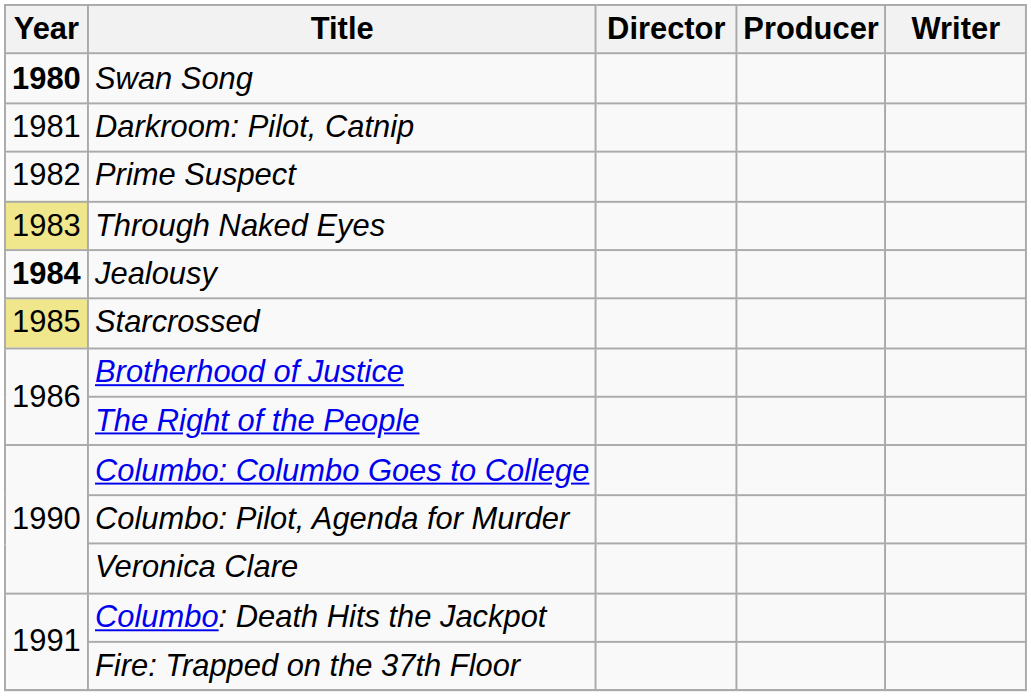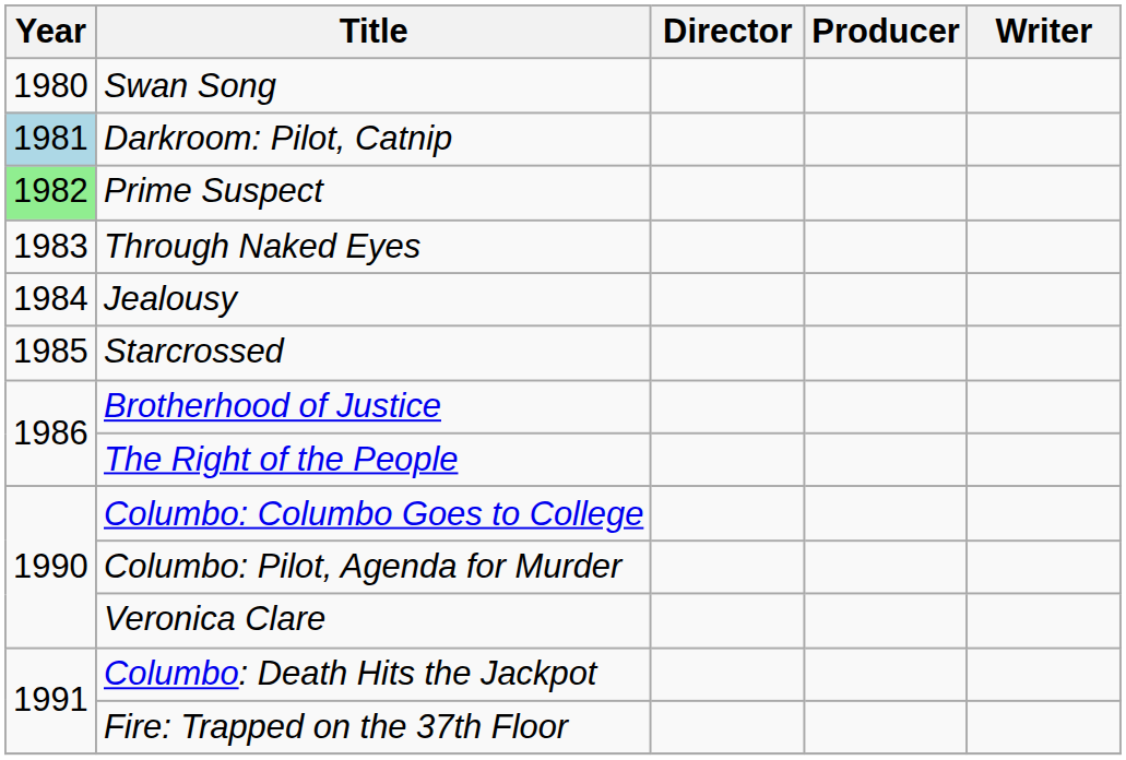Swan Song | Year: bold -> normal
Darkroom: Pilot, Catnip | Year: no background -> lightblue background
Prime Suspect | Year: no background -> lightgreen background
Through Naked Eyes | Year: khaki background -> no background
Jealousy | Year: bold -> normal
Starcrossed | Year: khaki background -> no background
